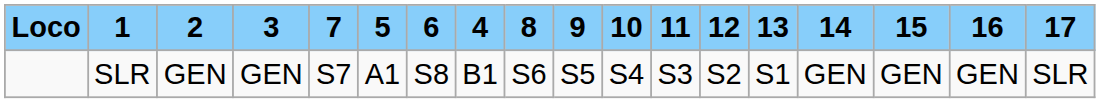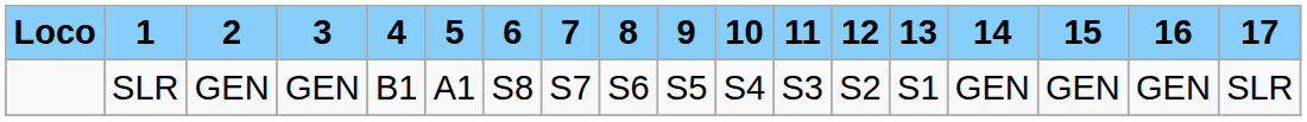columns swapped: 4 <-> 7
